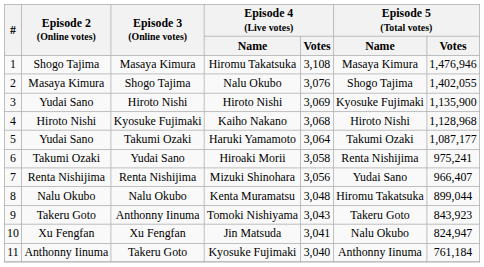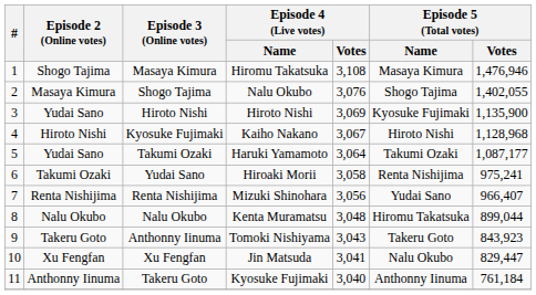row 6 | Episode 4 (Live votes) / Votes: 3,068 -> 3,067
row 12 | Episode 5 (Total votes) / Votes: 824,947 -> 829,447
